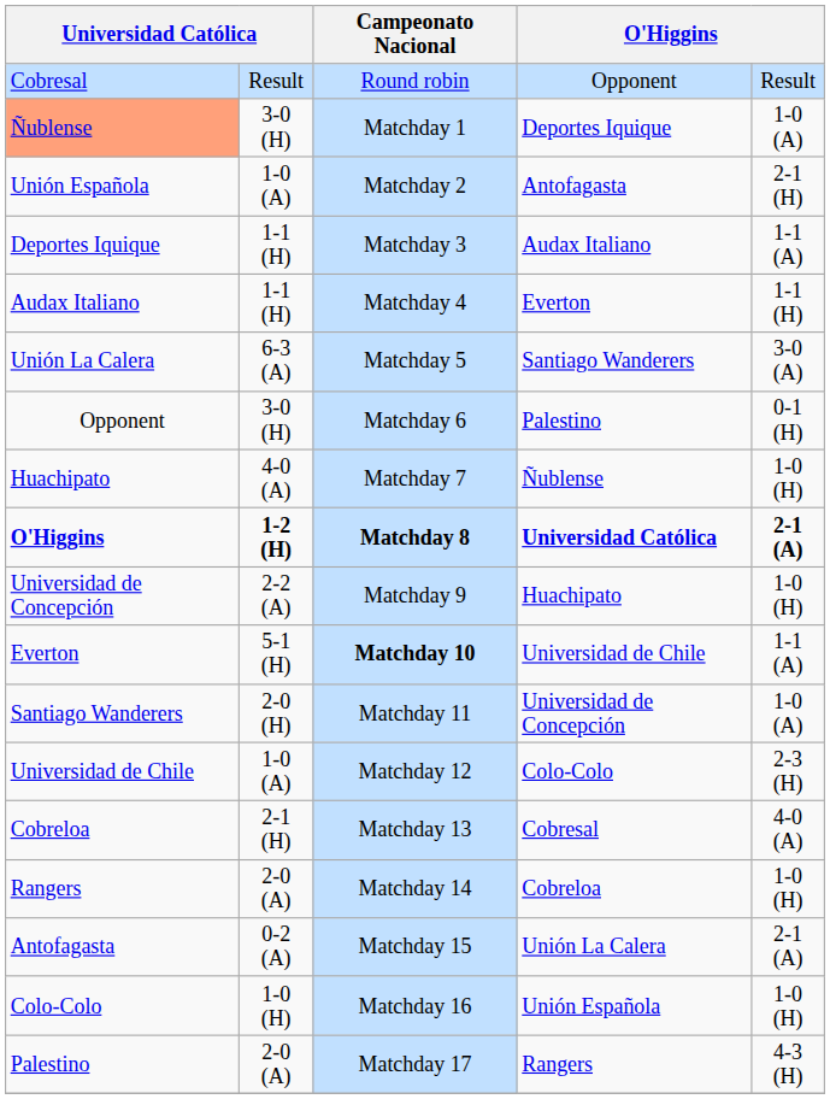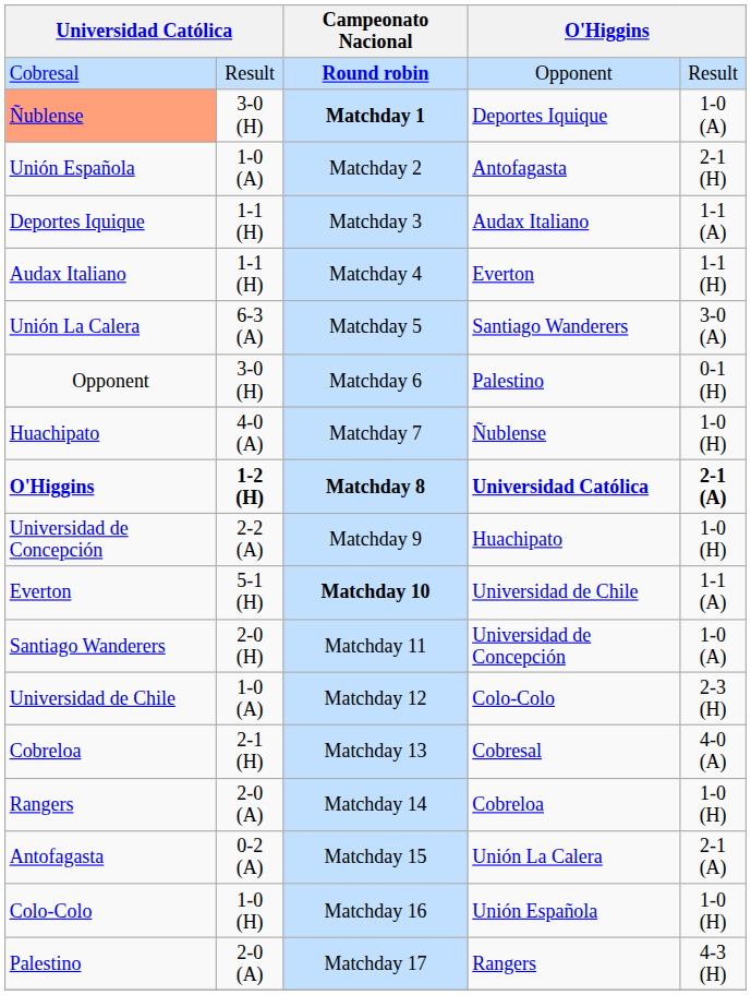row 2 | Campeonato Nacional: normal -> bold
row 3 | Campeonato Nacional: normal -> bold
